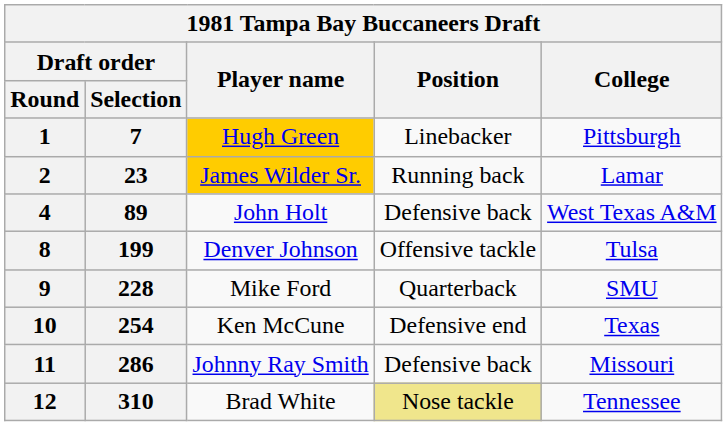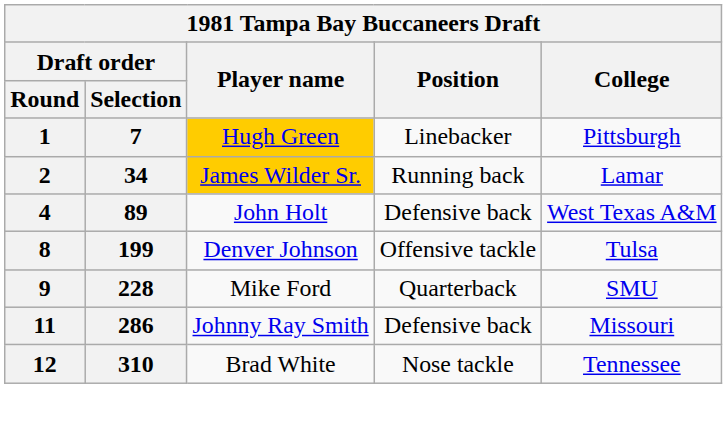2 | Draft order / Selection: 23 -> 34
- row: 10 | 254 | Ken McCune | Defensive end | Texas
12 | Position: khaki background -> no background
